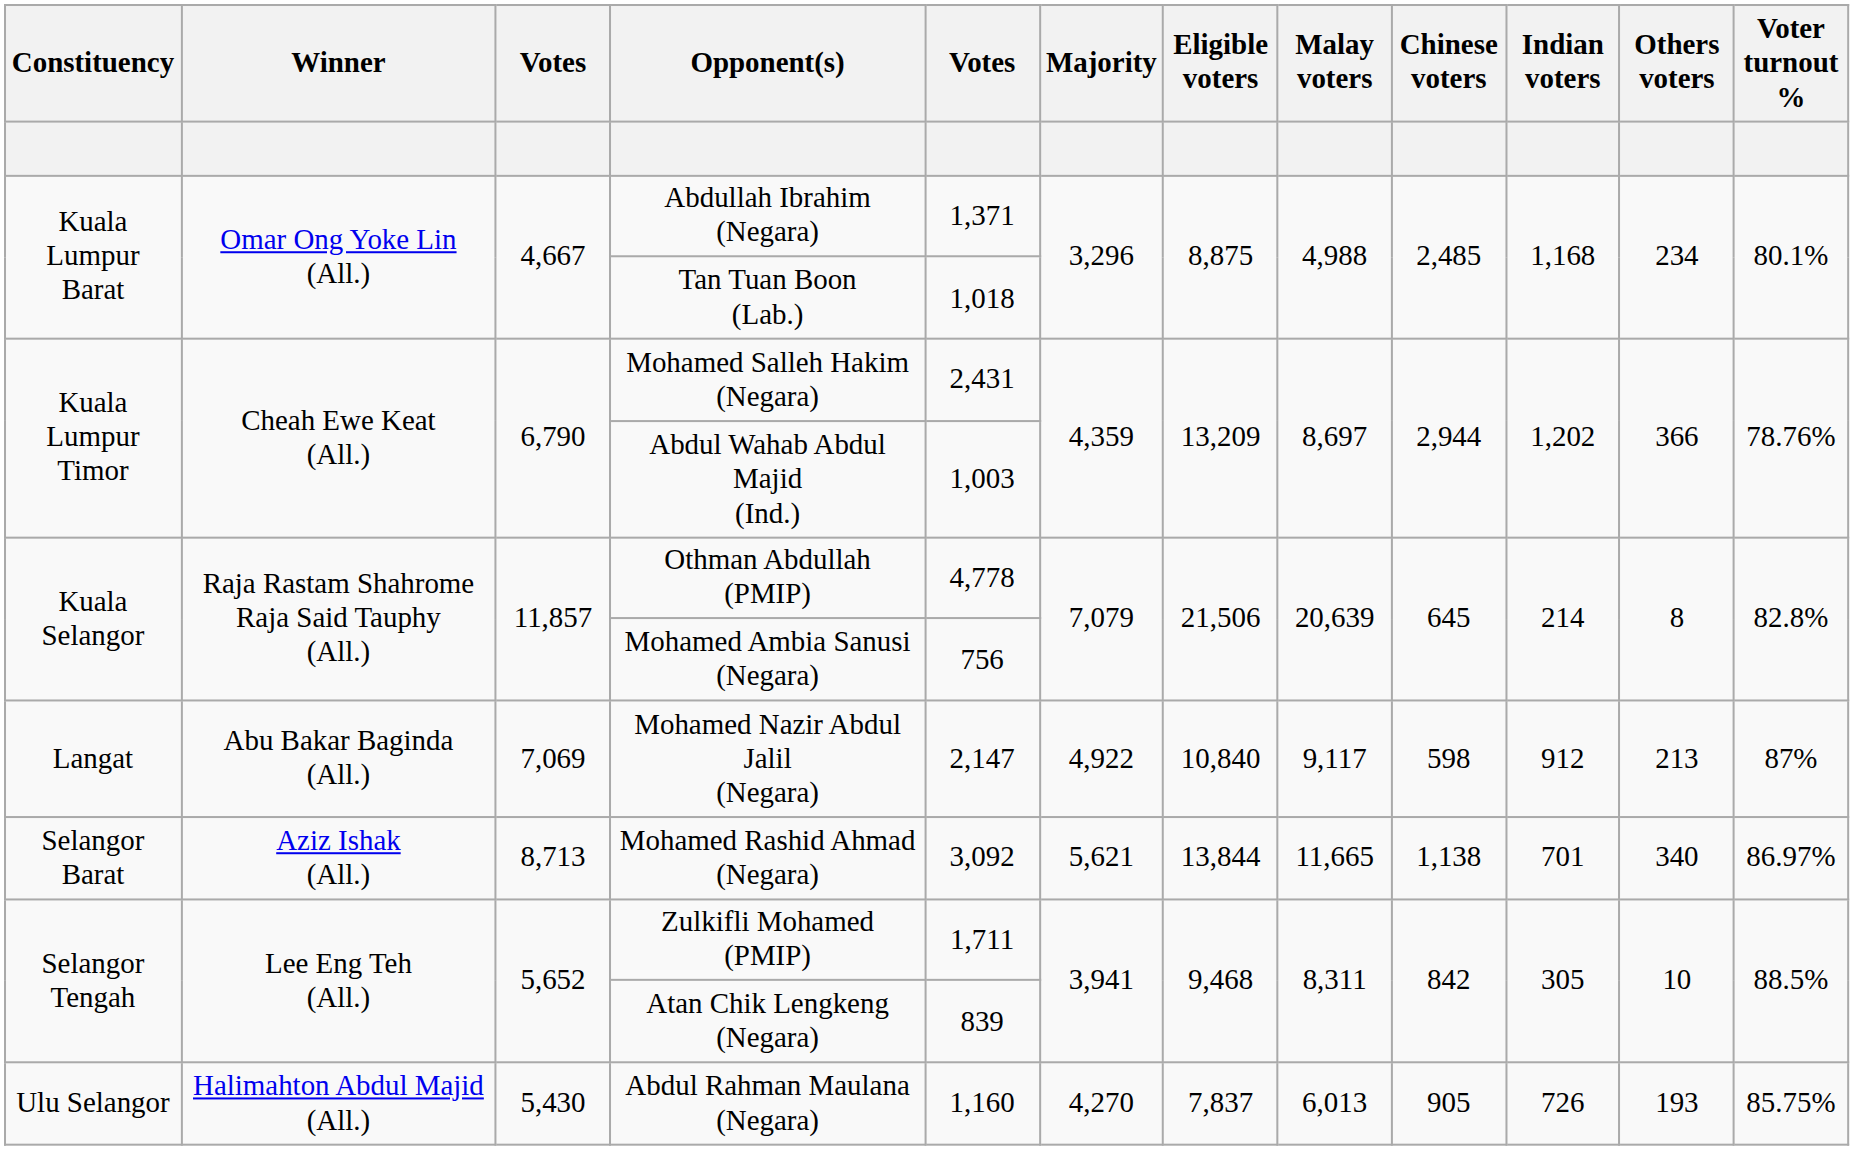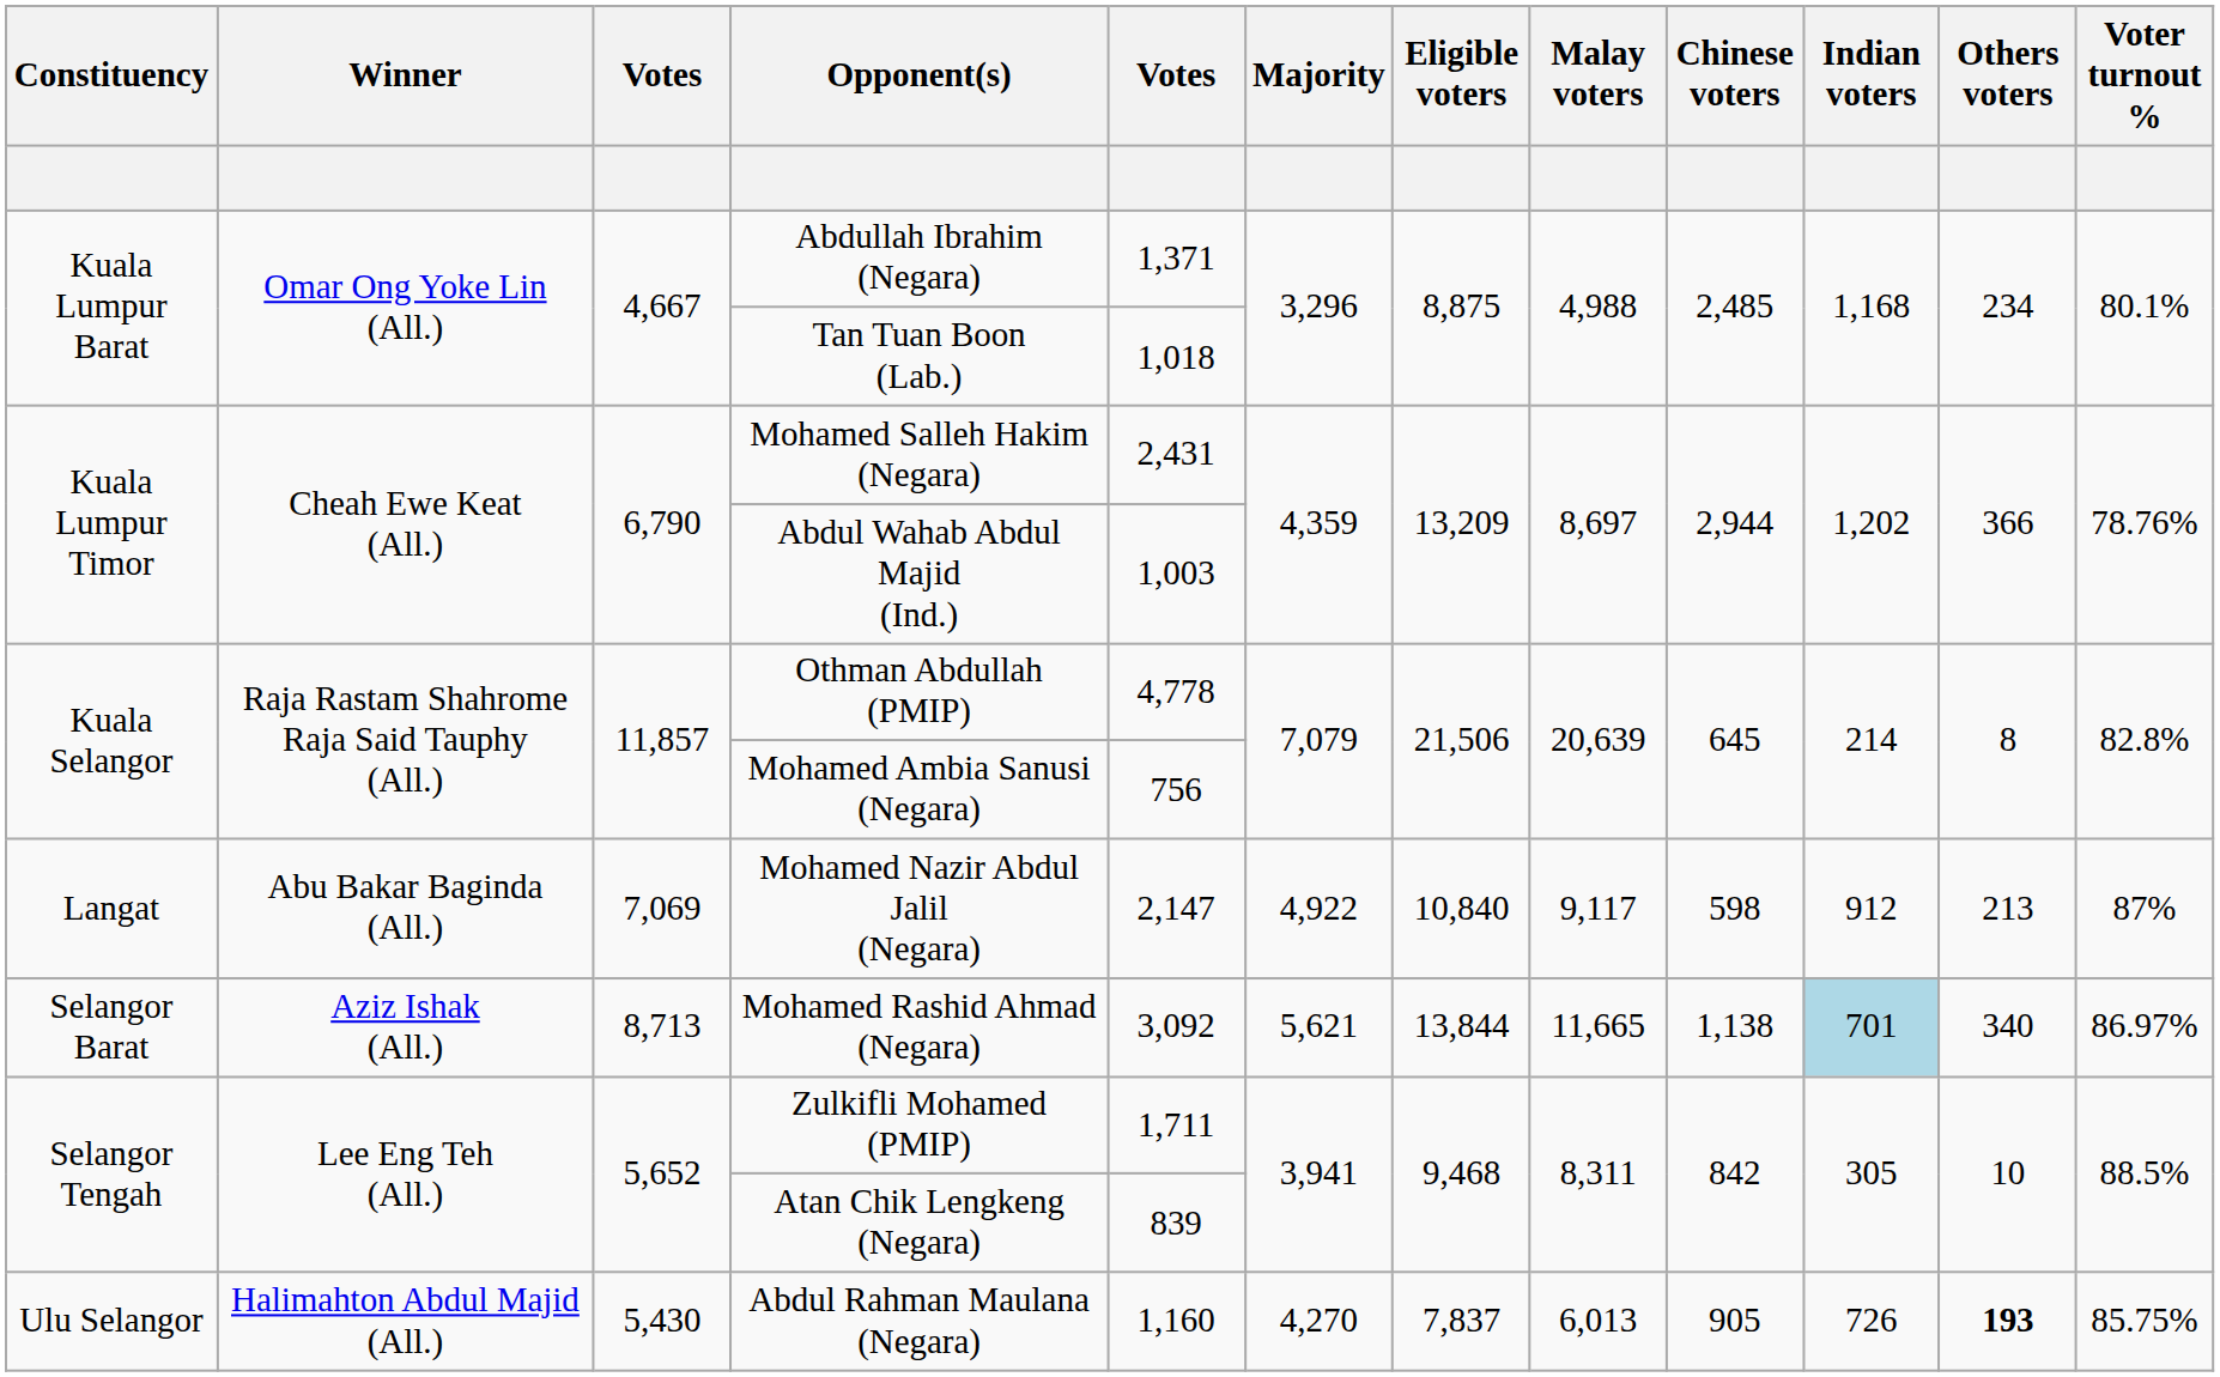row 10 | Indian voters: no background -> lightblue background
row 13 | Others voters: normal -> bold
